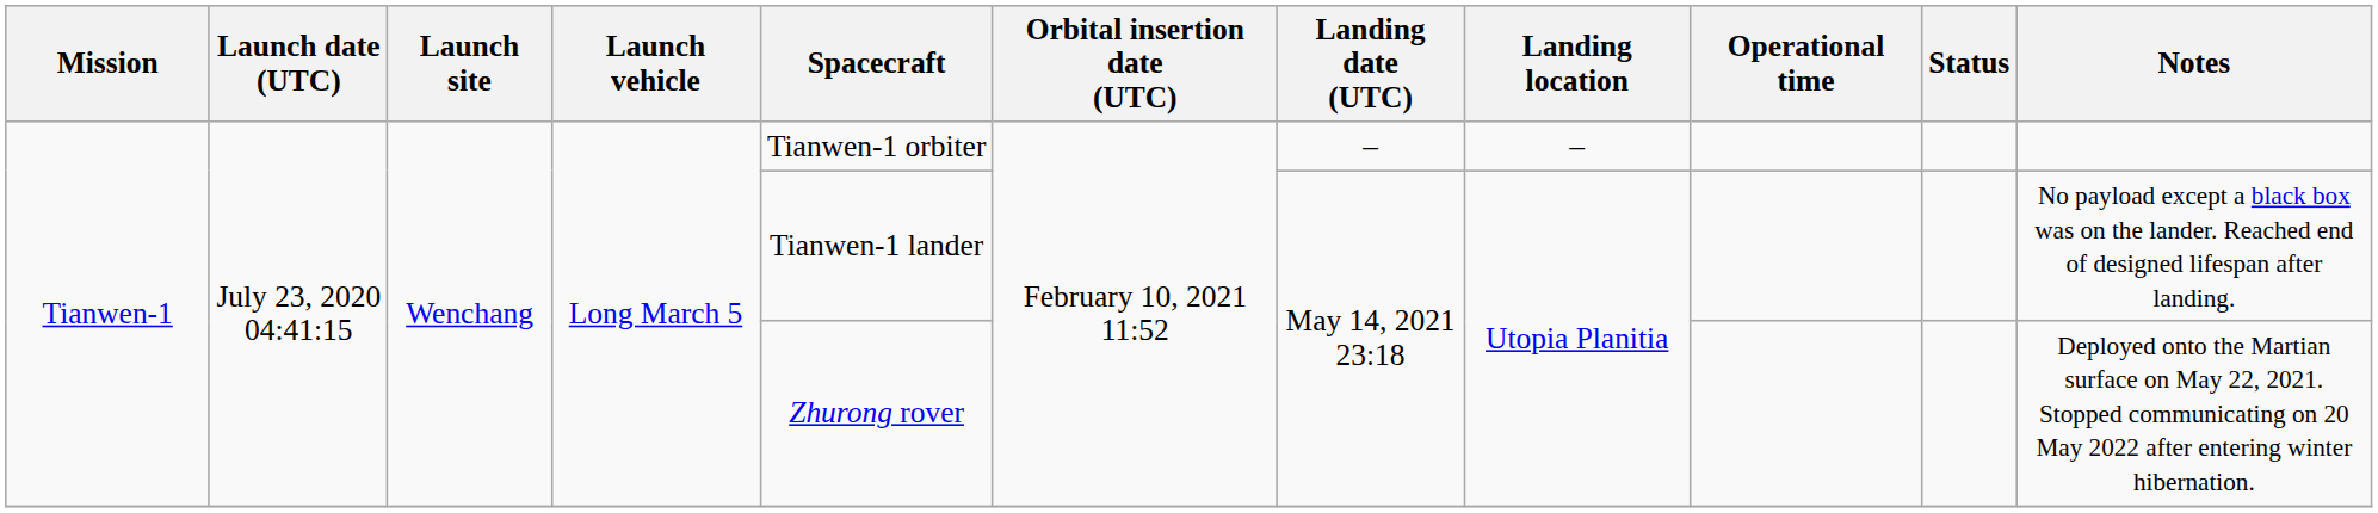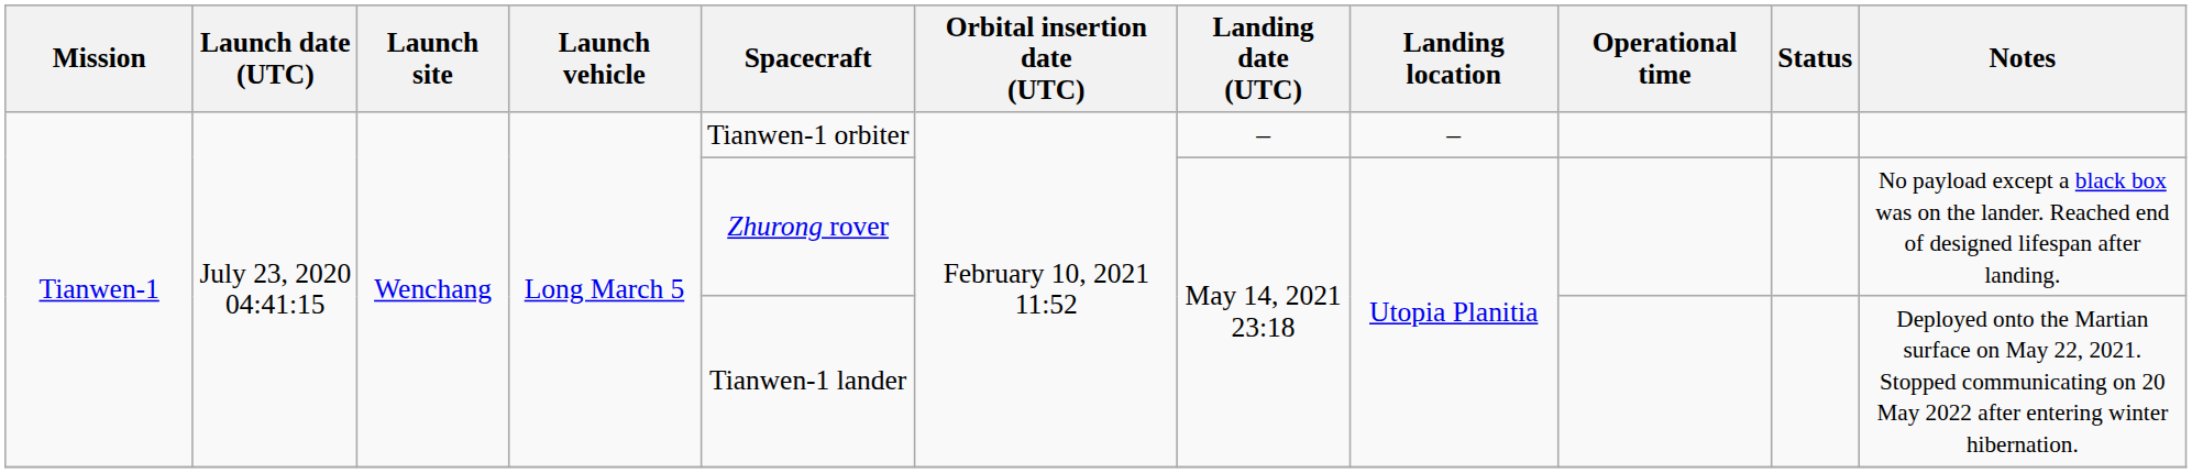row 3 | Spacecraft: Tianwen-1 lander -> Zhurong rover
row 4 | Spacecraft: Zhurong rover -> Tianwen-1 lander
